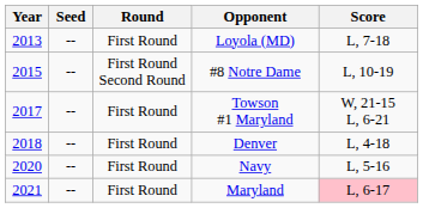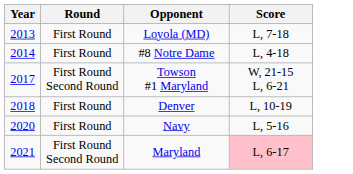- column: Seed | -- | -- | -- | -- | -- | --
#8 Notre Dame | Year: 2015 -> 2014
#8 Notre Dame | Round: First Round Second Round -> First Round
#8 Notre Dame | Score: L, 10-19 -> L, 4-18
Towson #1 Maryland | Round: First Round -> First Round Second Round
Denver | Score: L, 4-18 -> L, 10-19
Maryland | Round: First Round -> First Round Second Round
